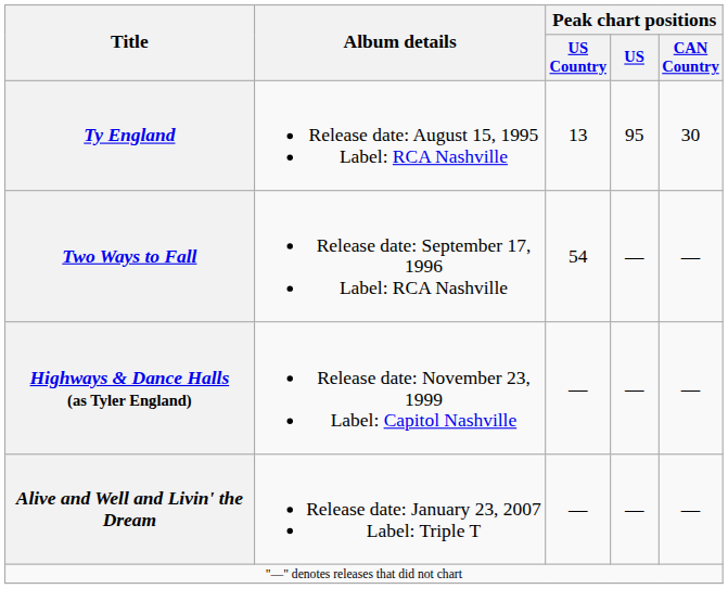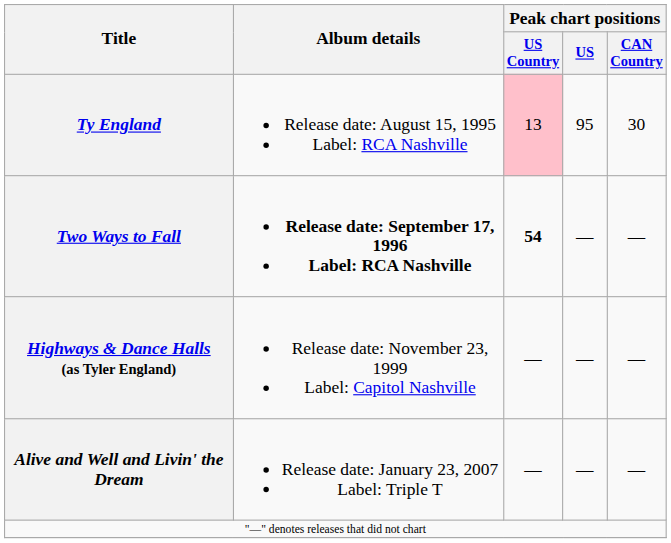Ty England | Peak chart positions / US Country: no background -> pink background
Two Ways to Fall | Album details: normal -> bold
Two Ways to Fall | Peak chart positions / US Country: normal -> bold
